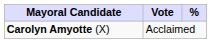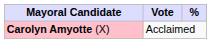Carolyn Amyotte (X) | Mayoral Candidate: no background -> pink background
